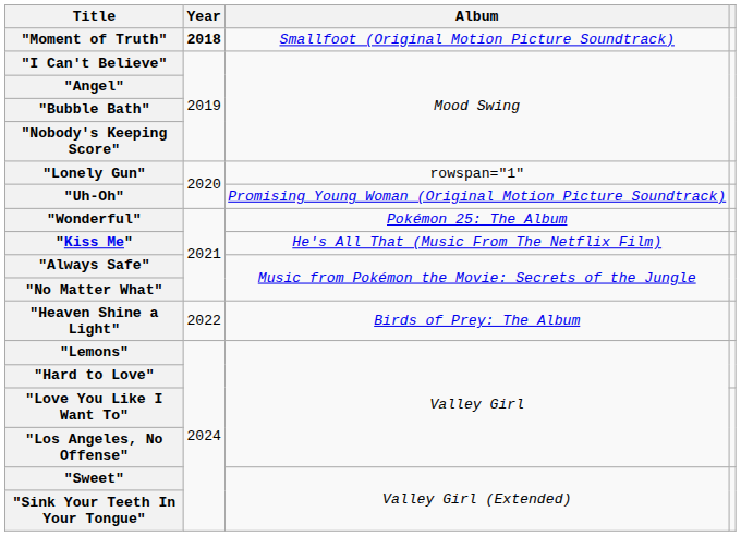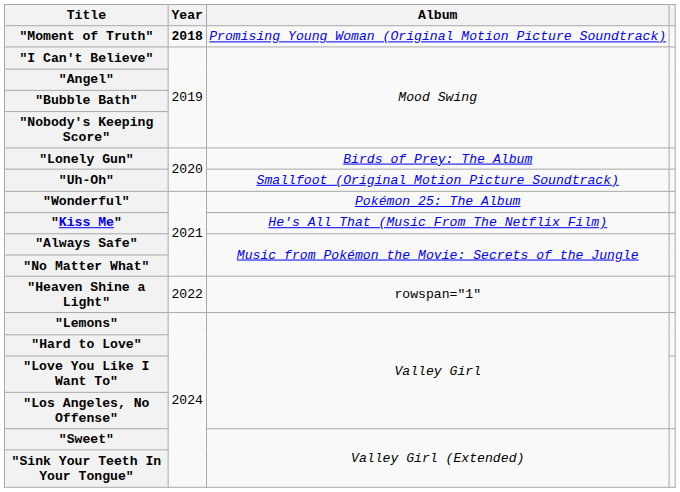"Moment of Truth" | Album: Smallfoot (Original Motion Picture Soundtrack) -> Promising Young Woman (Original Motion Picture Soundtrack)
"Lonely Gun" | Album: rowspan="1" -> Birds of Prey: The Album
"Uh-Oh" | Album: Promising Young Woman (Original Motion Picture Soundtrack) -> Smallfoot (Original Motion Picture Soundtrack)
"Heaven Shine a Light" | Album: Birds of Prey: The Album -> rowspan="1"
